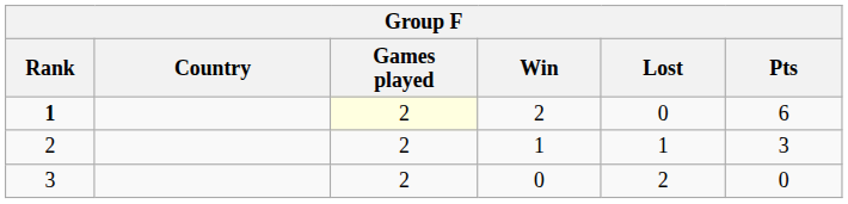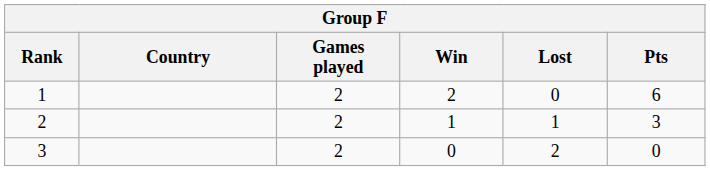row 3 | Rank: bold -> normal
row 3 | Games played: lightyellow background -> no background
